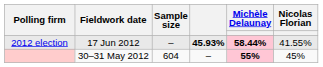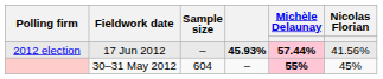2012 election | Michèle Delaunay: 58.44% -> 57.44%
2012 election | Nicolas Florian: 41.55% -> 41.56%
